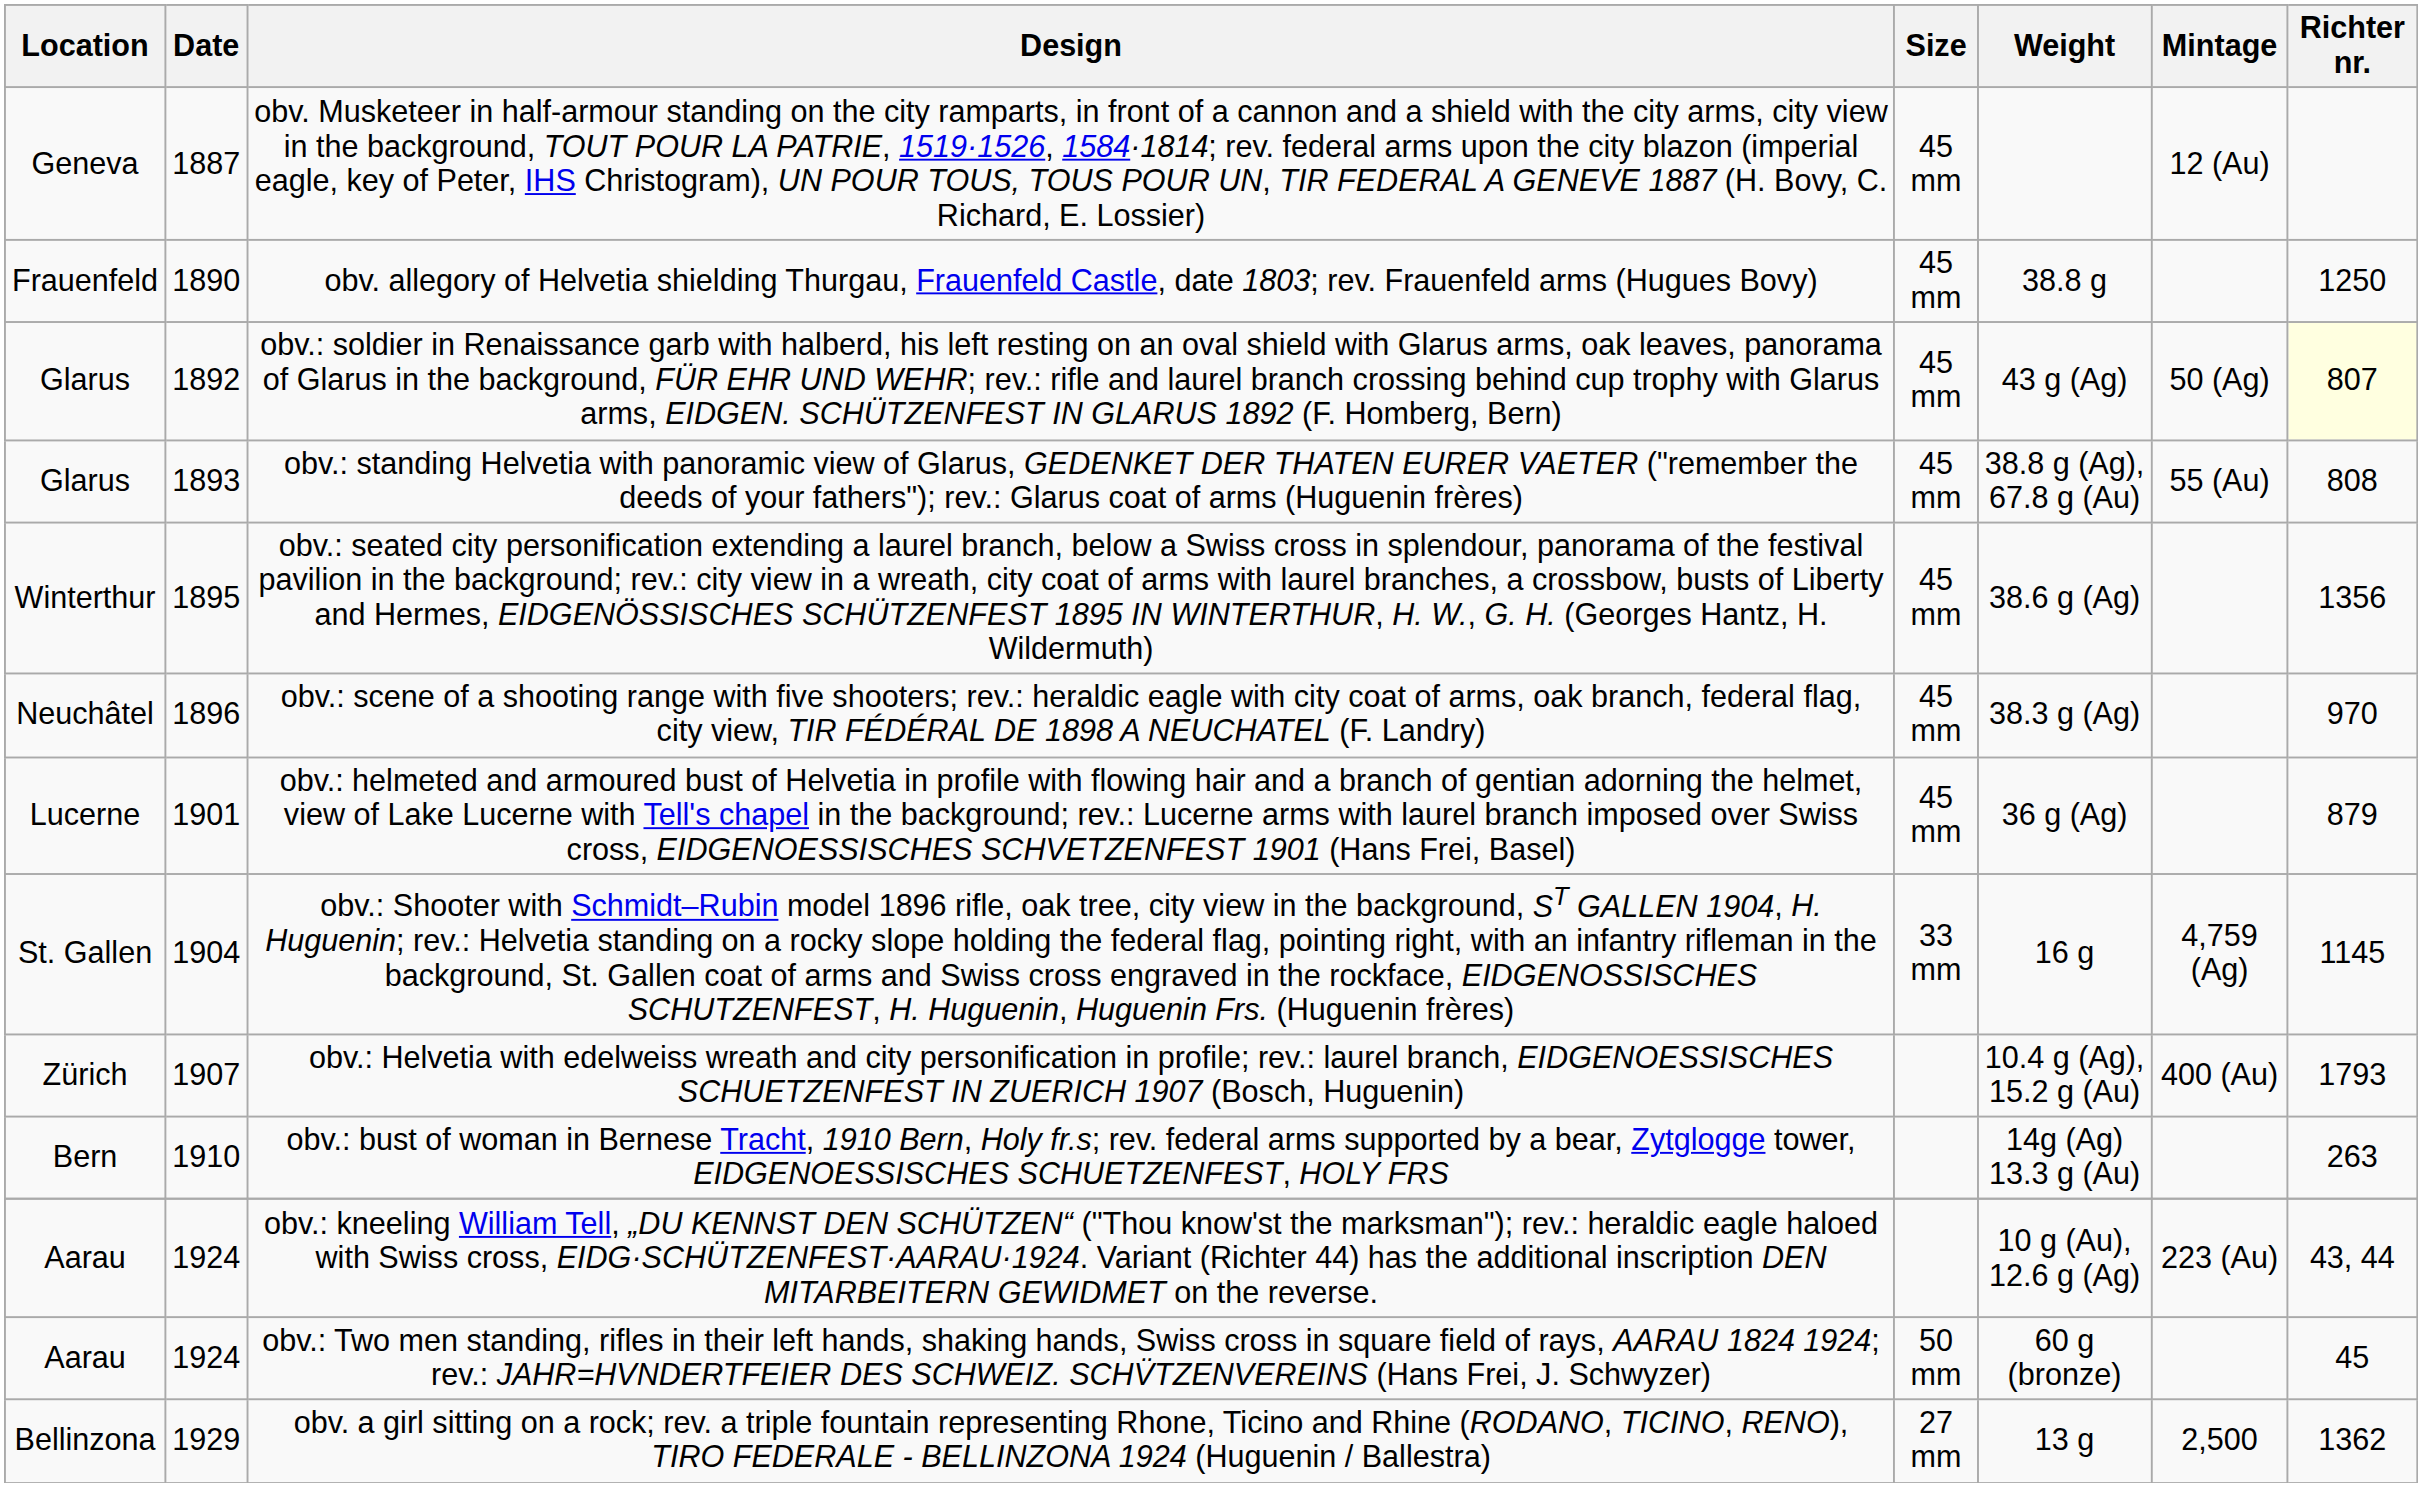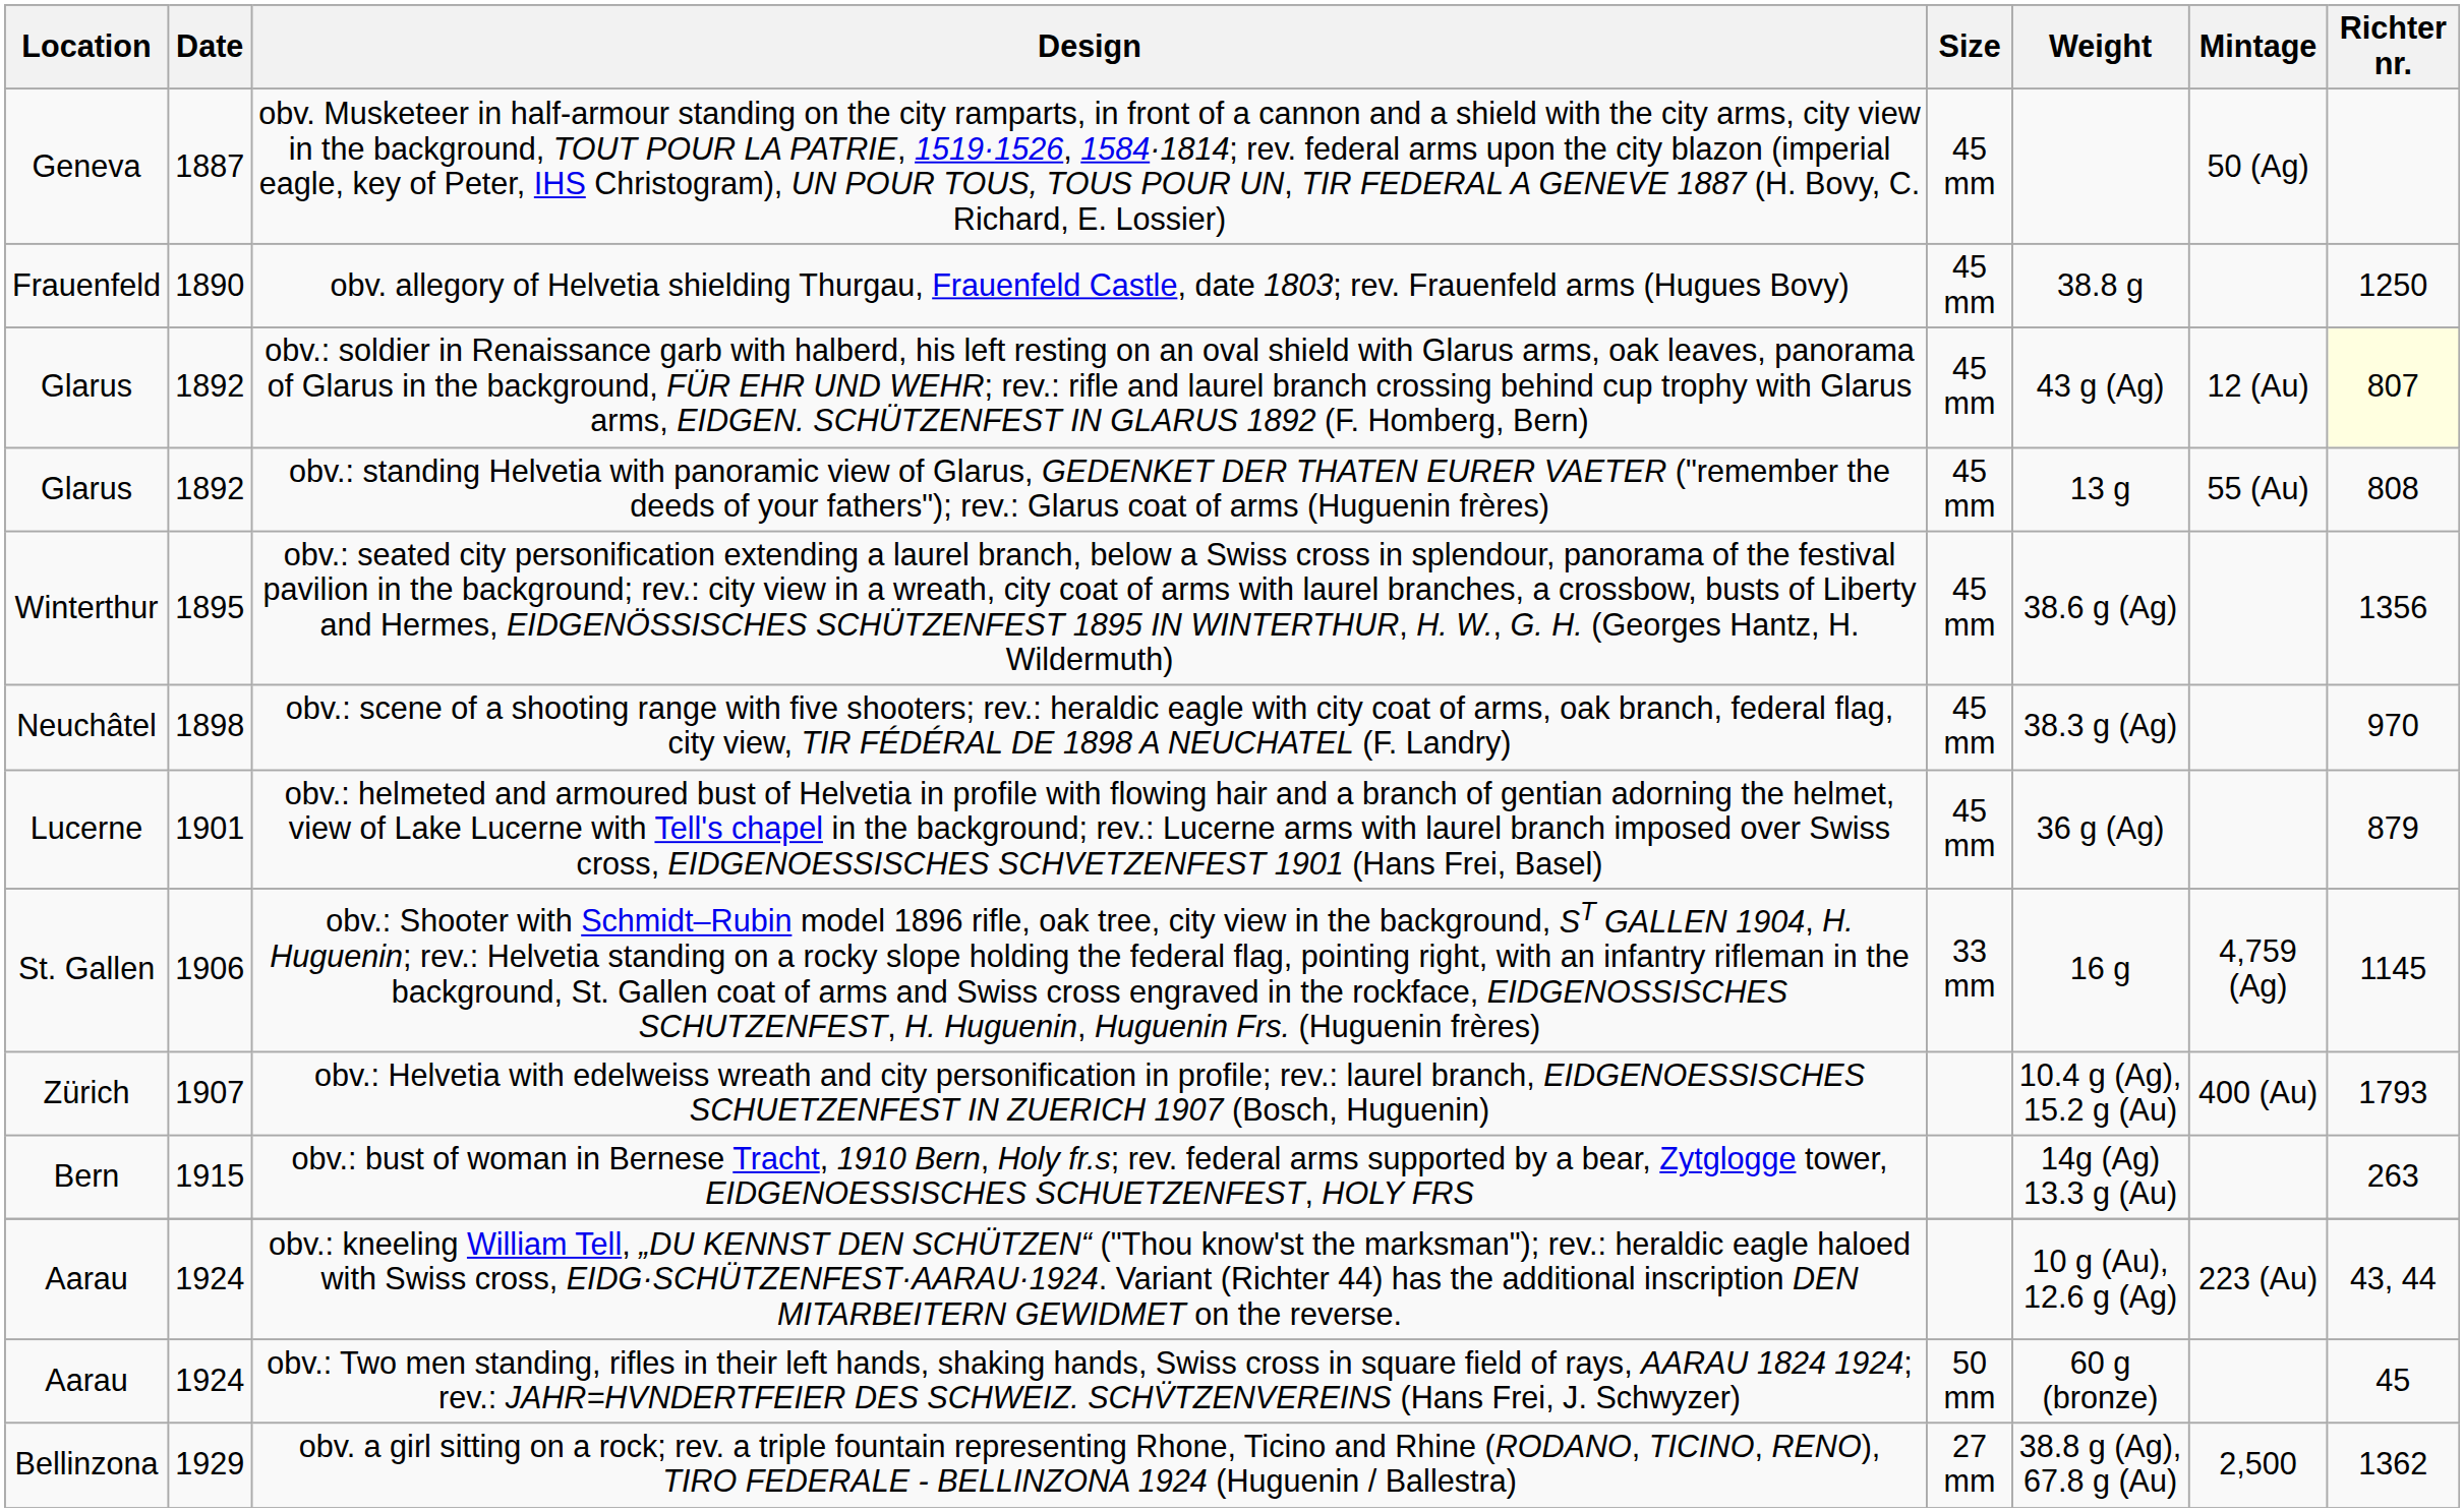row 2 | Mintage: 12 (Au) -> 50 (Ag)
row 4 | Mintage: 50 (Ag) -> 12 (Au)
row 5 | Date: 1893 -> 1892
row 5 | Weight: 38.8 g (Ag), 67.8 g (Au) -> 13 g
row 7 | Date: 1896 -> 1898
row 9 | Date: 1904 -> 1906
row 11 | Date: 1910 -> 1915
row 14 | Weight: 13 g -> 38.8 g (Ag), 67.8 g (Au)
